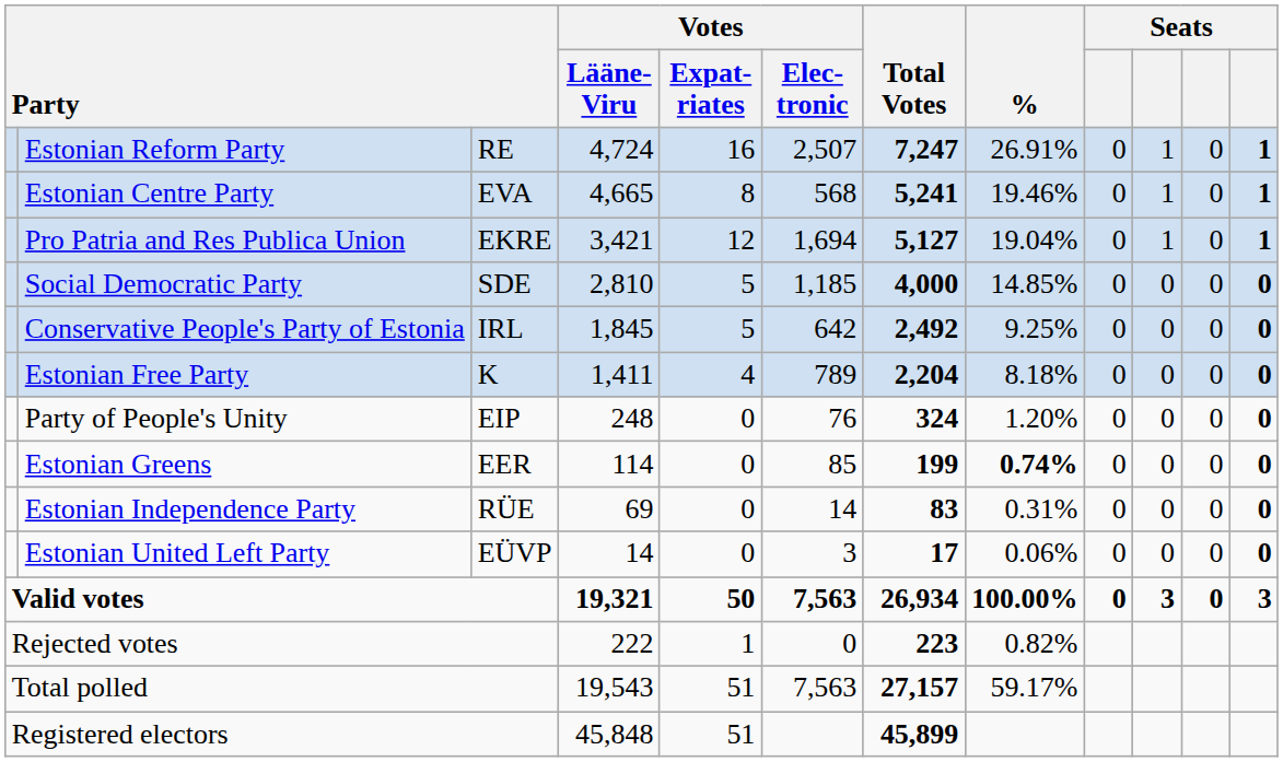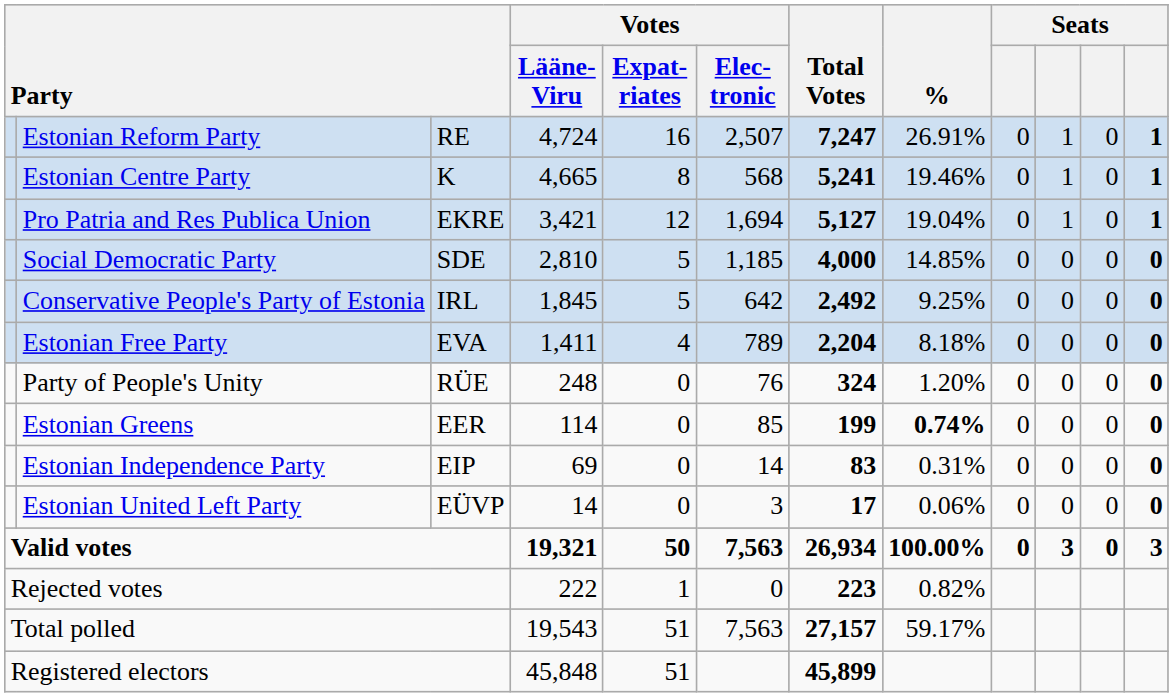Estonian Centre Party | column 3: EVA -> K
Estonian Free Party | column 3: K -> EVA
Party of People's Unity | column 3: EIP -> RÜE
Estonian Independence Party | column 3: RÜE -> EIP
